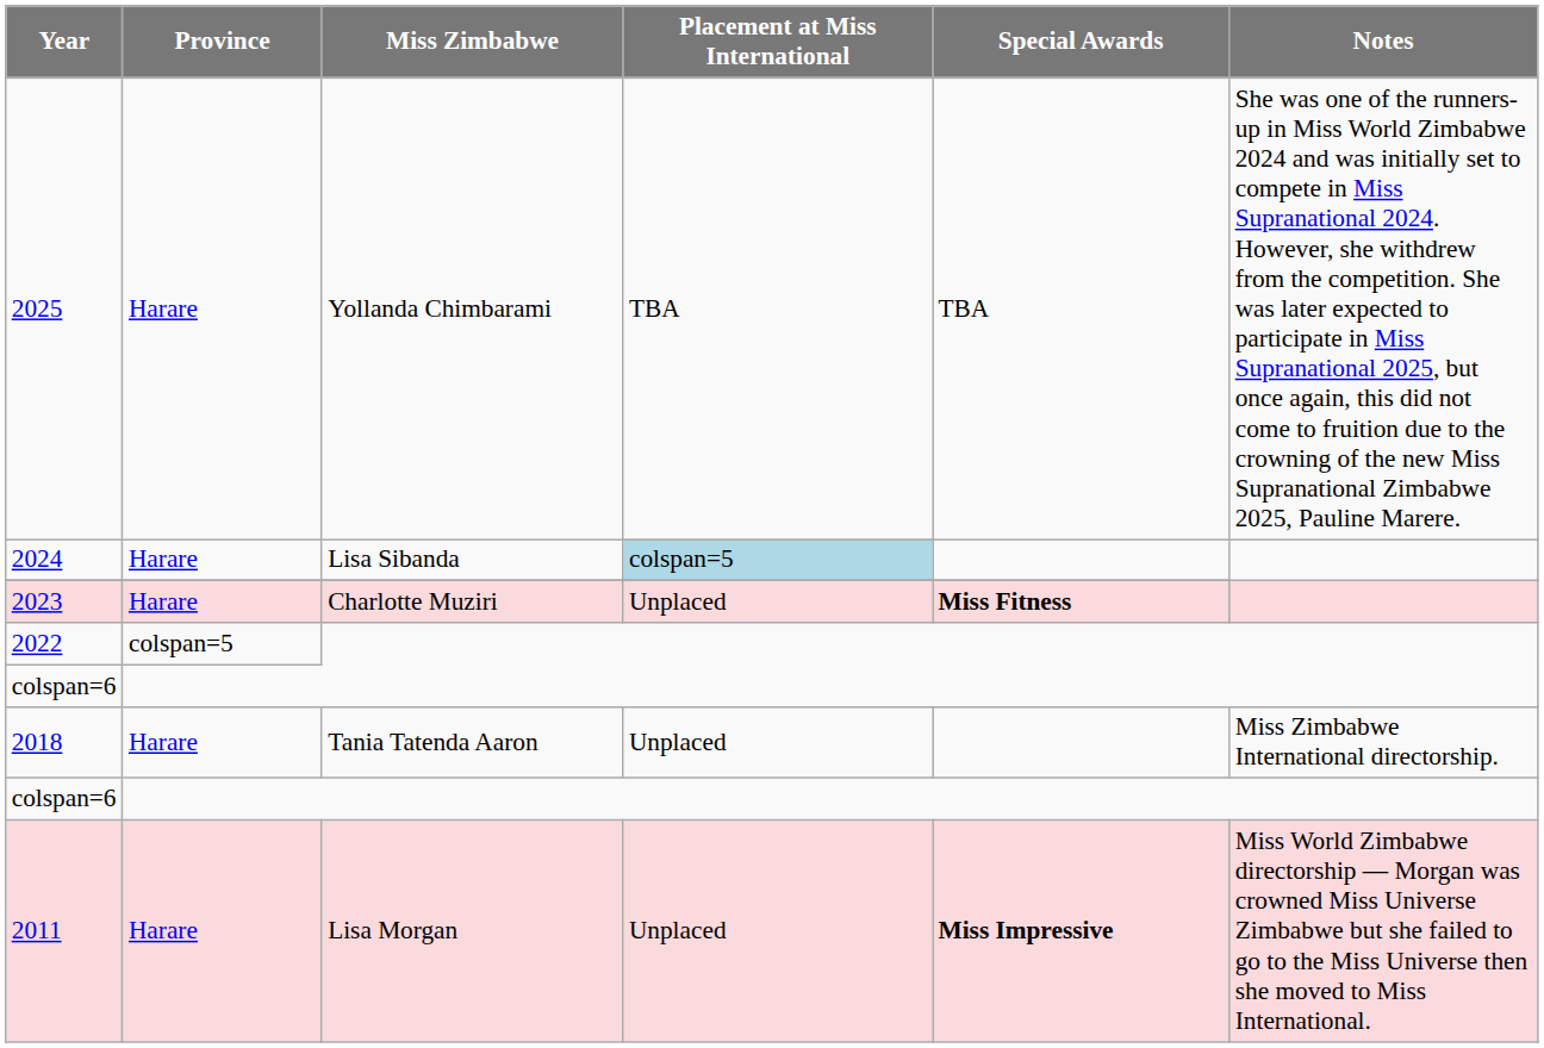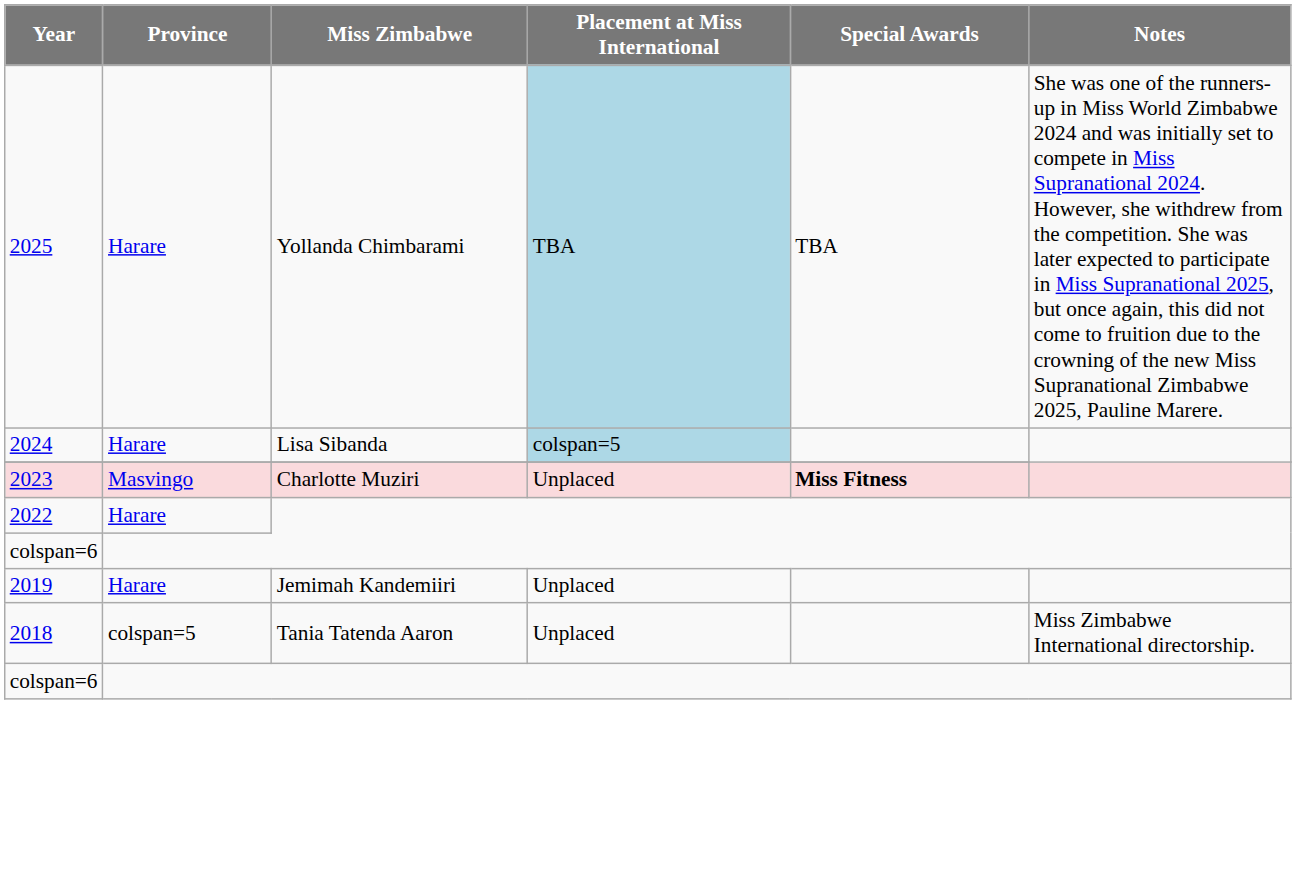2025 | Placement at Miss International: no background -> lightblue background
2023 | Province: Harare -> Masvingo
2022 | Province: colspan=5 -> Harare
+ row: 2019 | Harare | Jemimah Kandemiiri | Unplaced
2018 | Province: Harare -> colspan=5
- row: 2011 | Harare | Lisa Morgan | Unplaced | Miss Impressive | Miss World Zimbabwe directorship ― Morgan was crowned Miss Universe Zimbabwe but she failed to go to the Miss Universe then she moved to Miss International.
